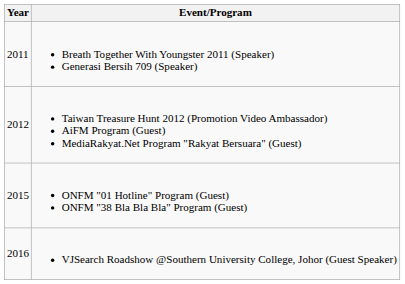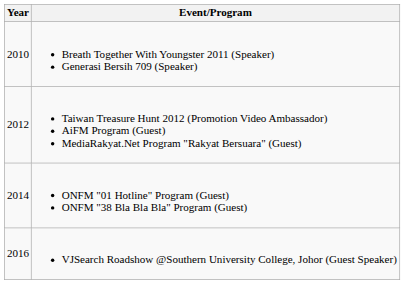row 2 | Year: 2011 -> 2010
row 4 | Year: 2015 -> 2014
